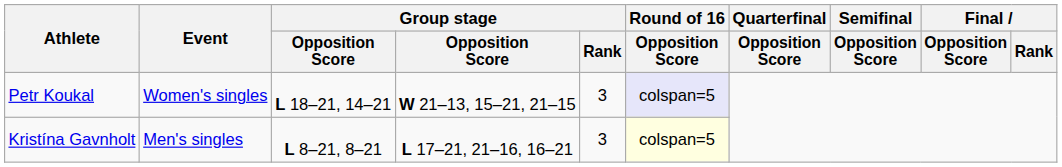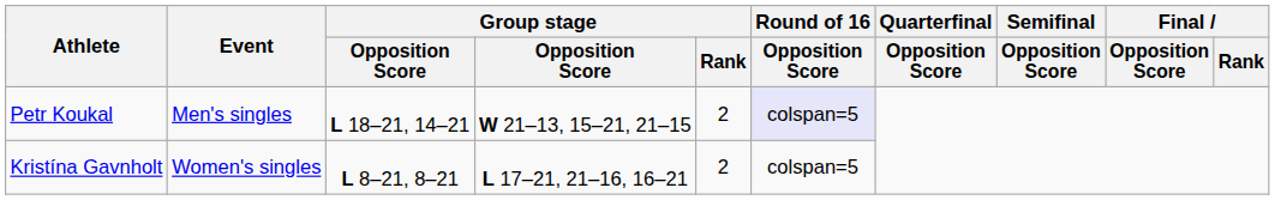Petr Koukal | Event: Women's singles -> Men's singles
Petr Koukal | Group stage / Rank: 3 -> 2
Kristína Gavnholt | Event: Men's singles -> Women's singles
Kristína Gavnholt | Group stage / Rank: 3 -> 2
Kristína Gavnholt | Round of 16 / Opposition Score: lightyellow background -> no background
